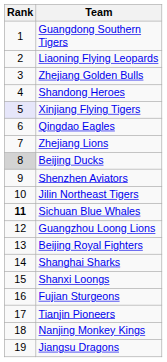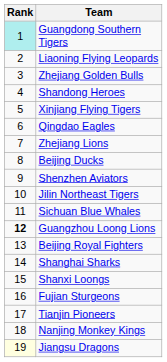Guangdong Southern Tigers | Rank: no background -> paleturquoise background
Xinjiang Flying Tigers | Rank: lavender background -> no background
Beijing Ducks | Rank: lightgrey background -> no background
Sichuan Blue Whales | Rank: bold -> normal
Guangzhou Loong Lions | Rank: normal -> bold
Jiangsu Dragons | Rank: no background -> lightyellow background
